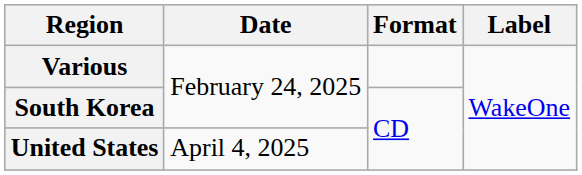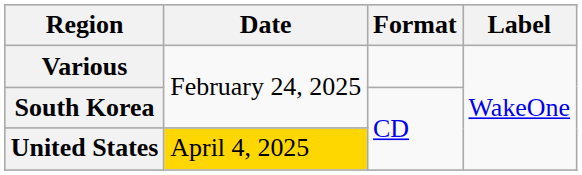United States | Date: no background -> gold background
